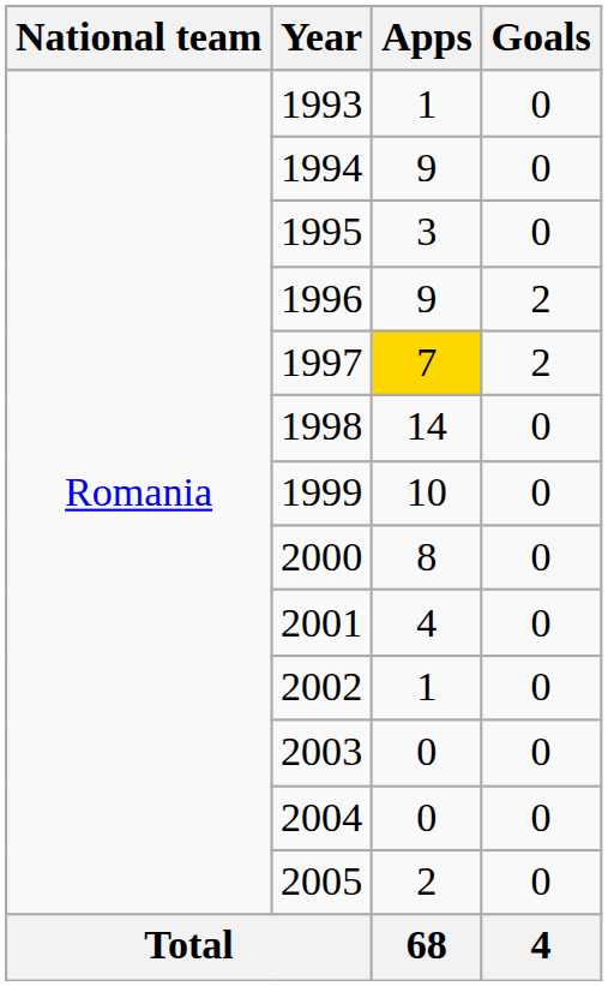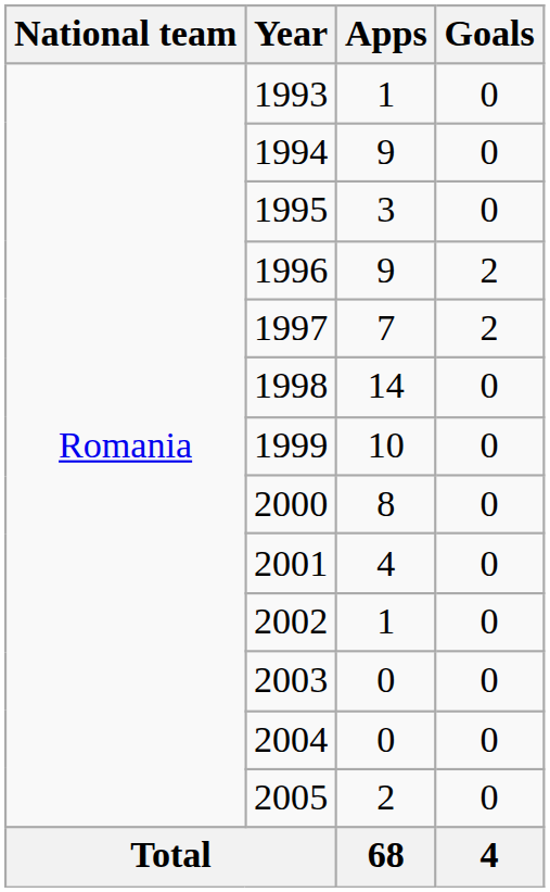1997 | Apps: gold background -> no background
